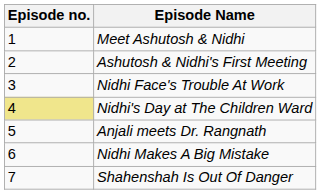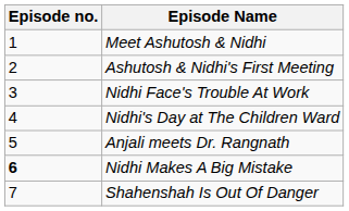Nidhi's Day at The Children Ward | Episode no.: khaki background -> no background
Nidhi Makes A Big Mistake | Episode no.: normal -> bold
